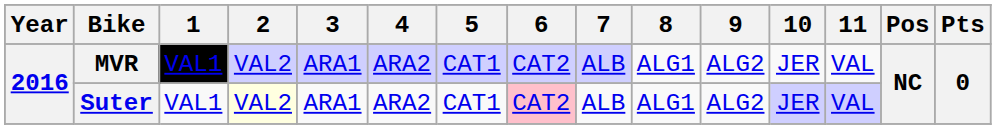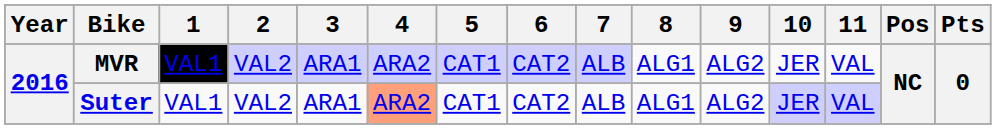Suter | 2: lightyellow background -> no background
Suter | 4: no background -> lightsalmon background
Suter | 6: pink background -> no background
